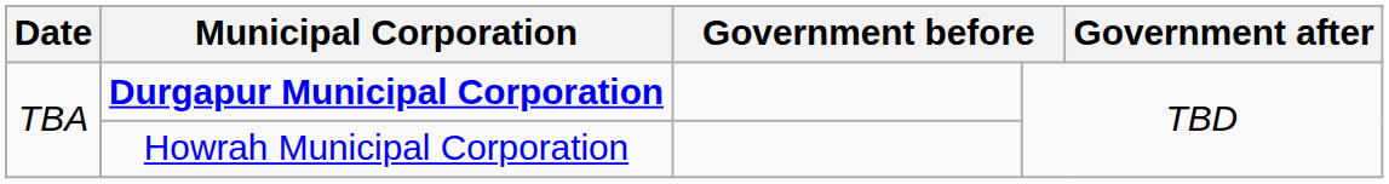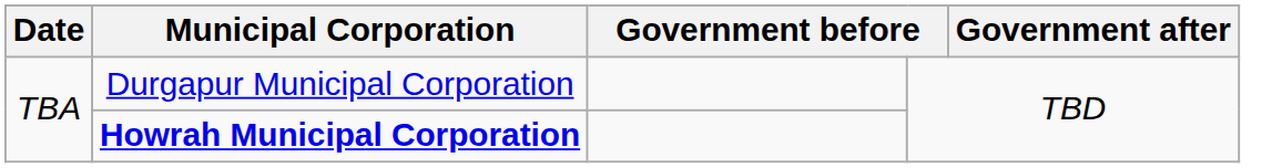Durgapur Municipal Corporation | Municipal Corporation: bold -> normal
Howrah Municipal Corporation | Municipal Corporation: normal -> bold
